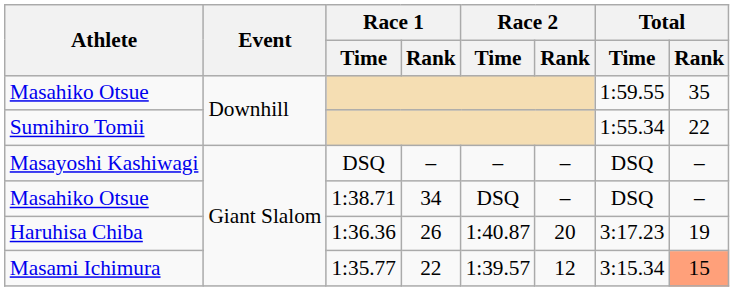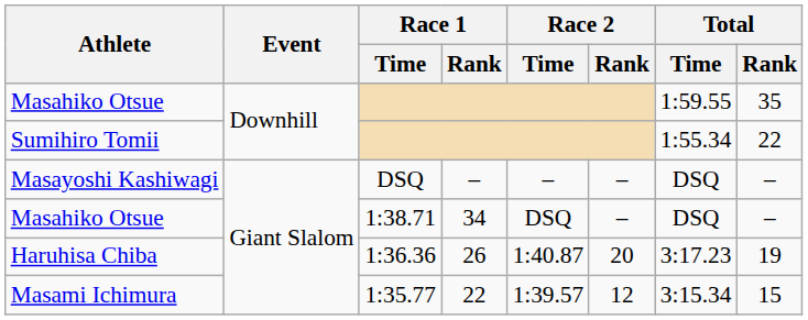Masami Ichimura | Total / Rank: lightsalmon background -> no background
